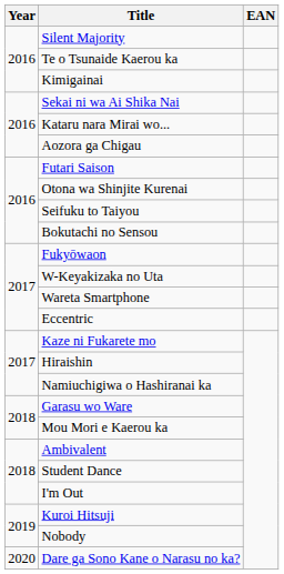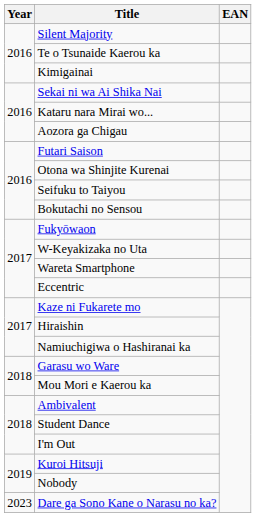Dare ga Sono Kane o Narasu no ka? | Year: 2020 -> 2023
